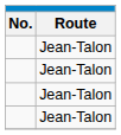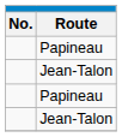row 3 | Route: Jean-Talon -> Papineau
row 5 | Route: Jean-Talon -> Papineau
